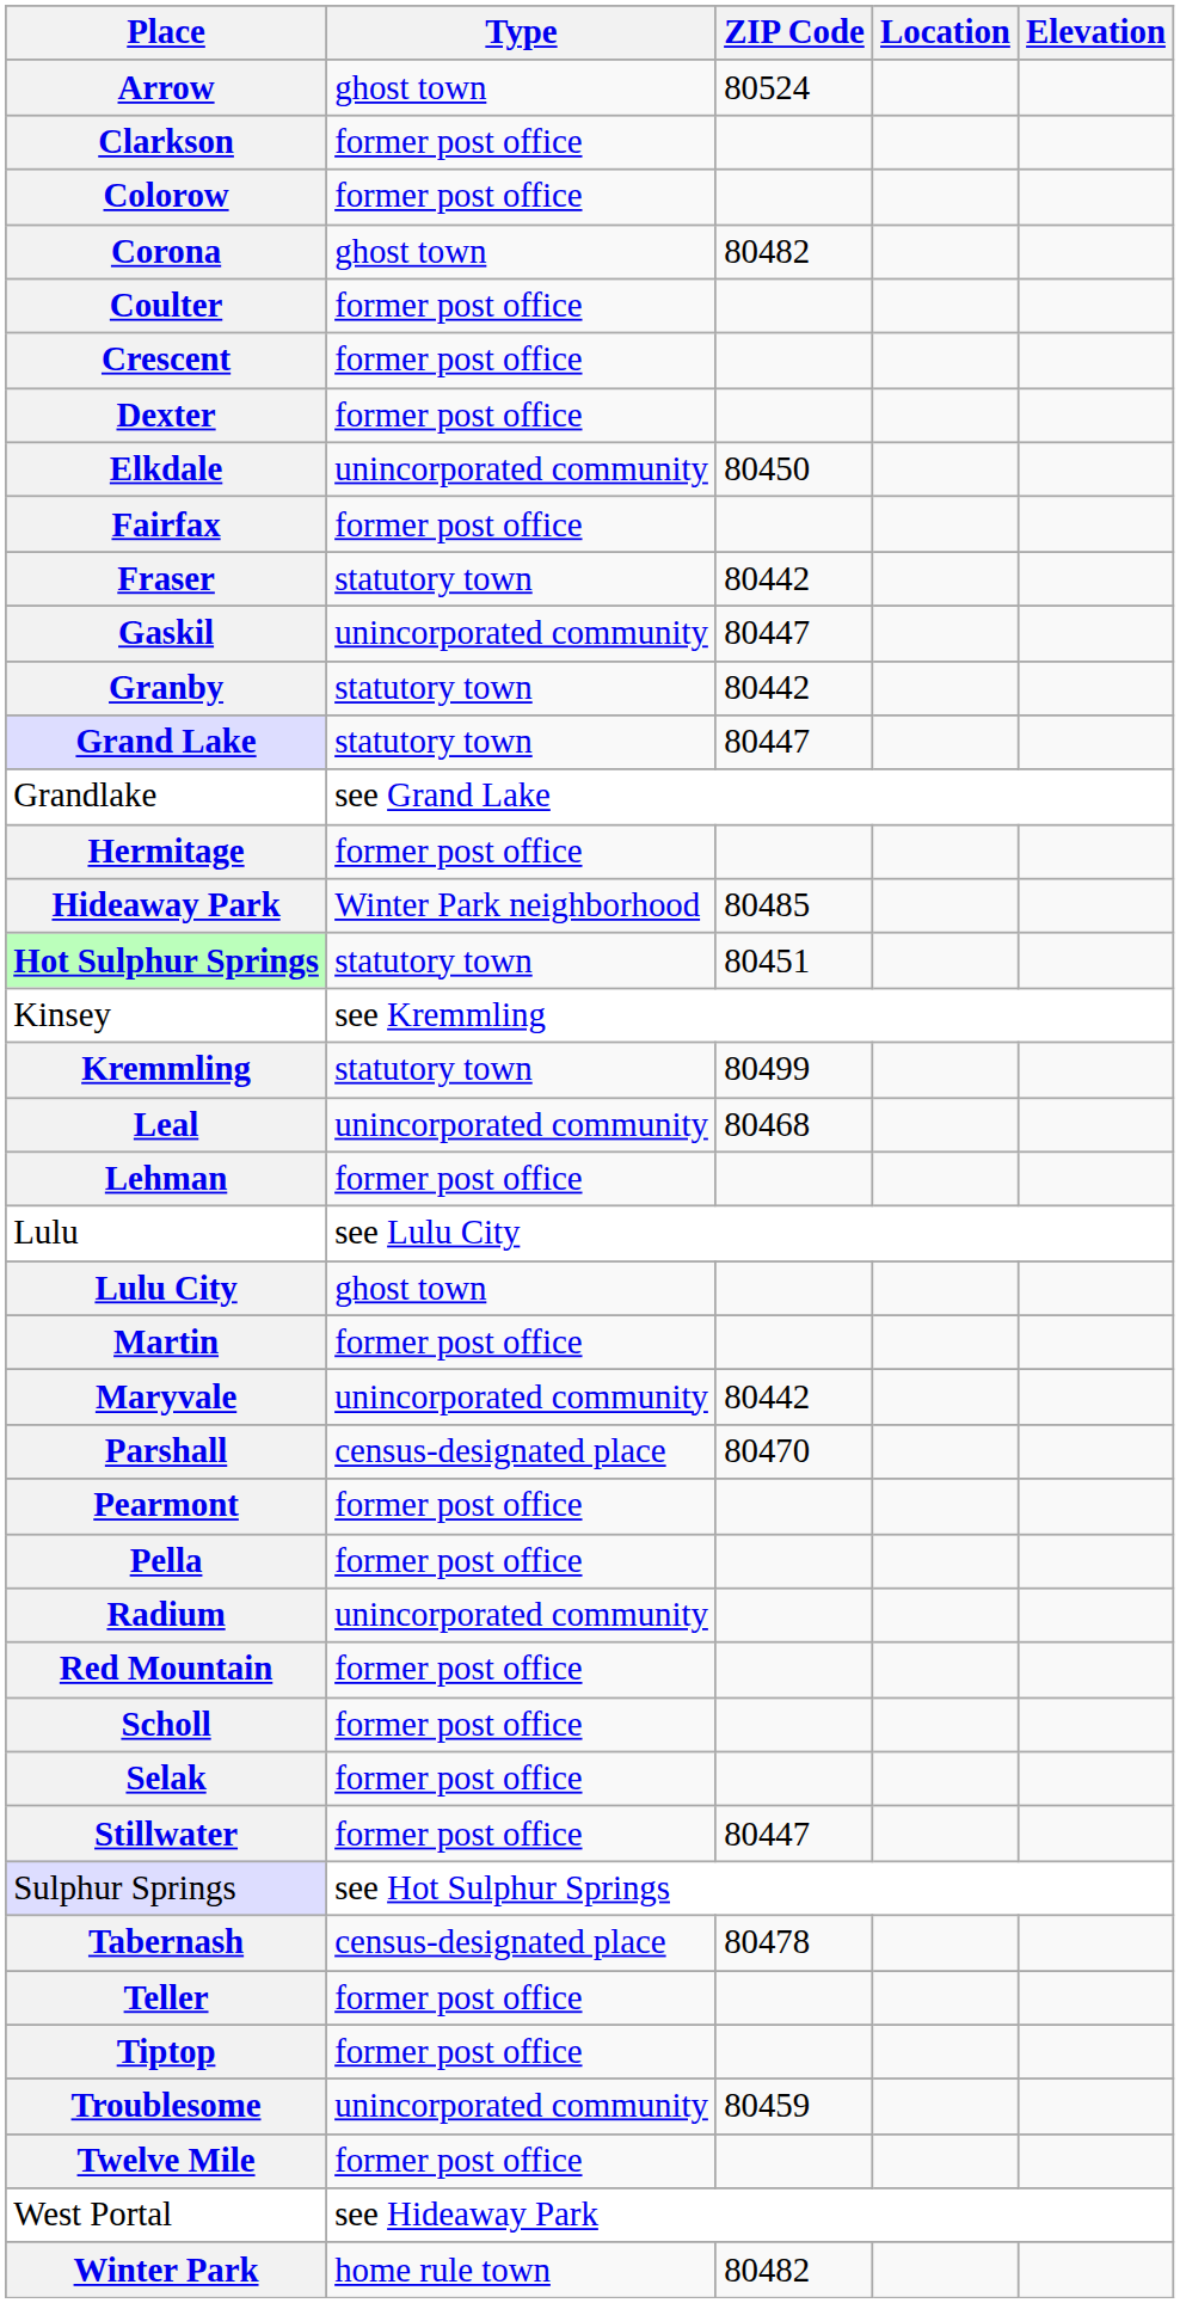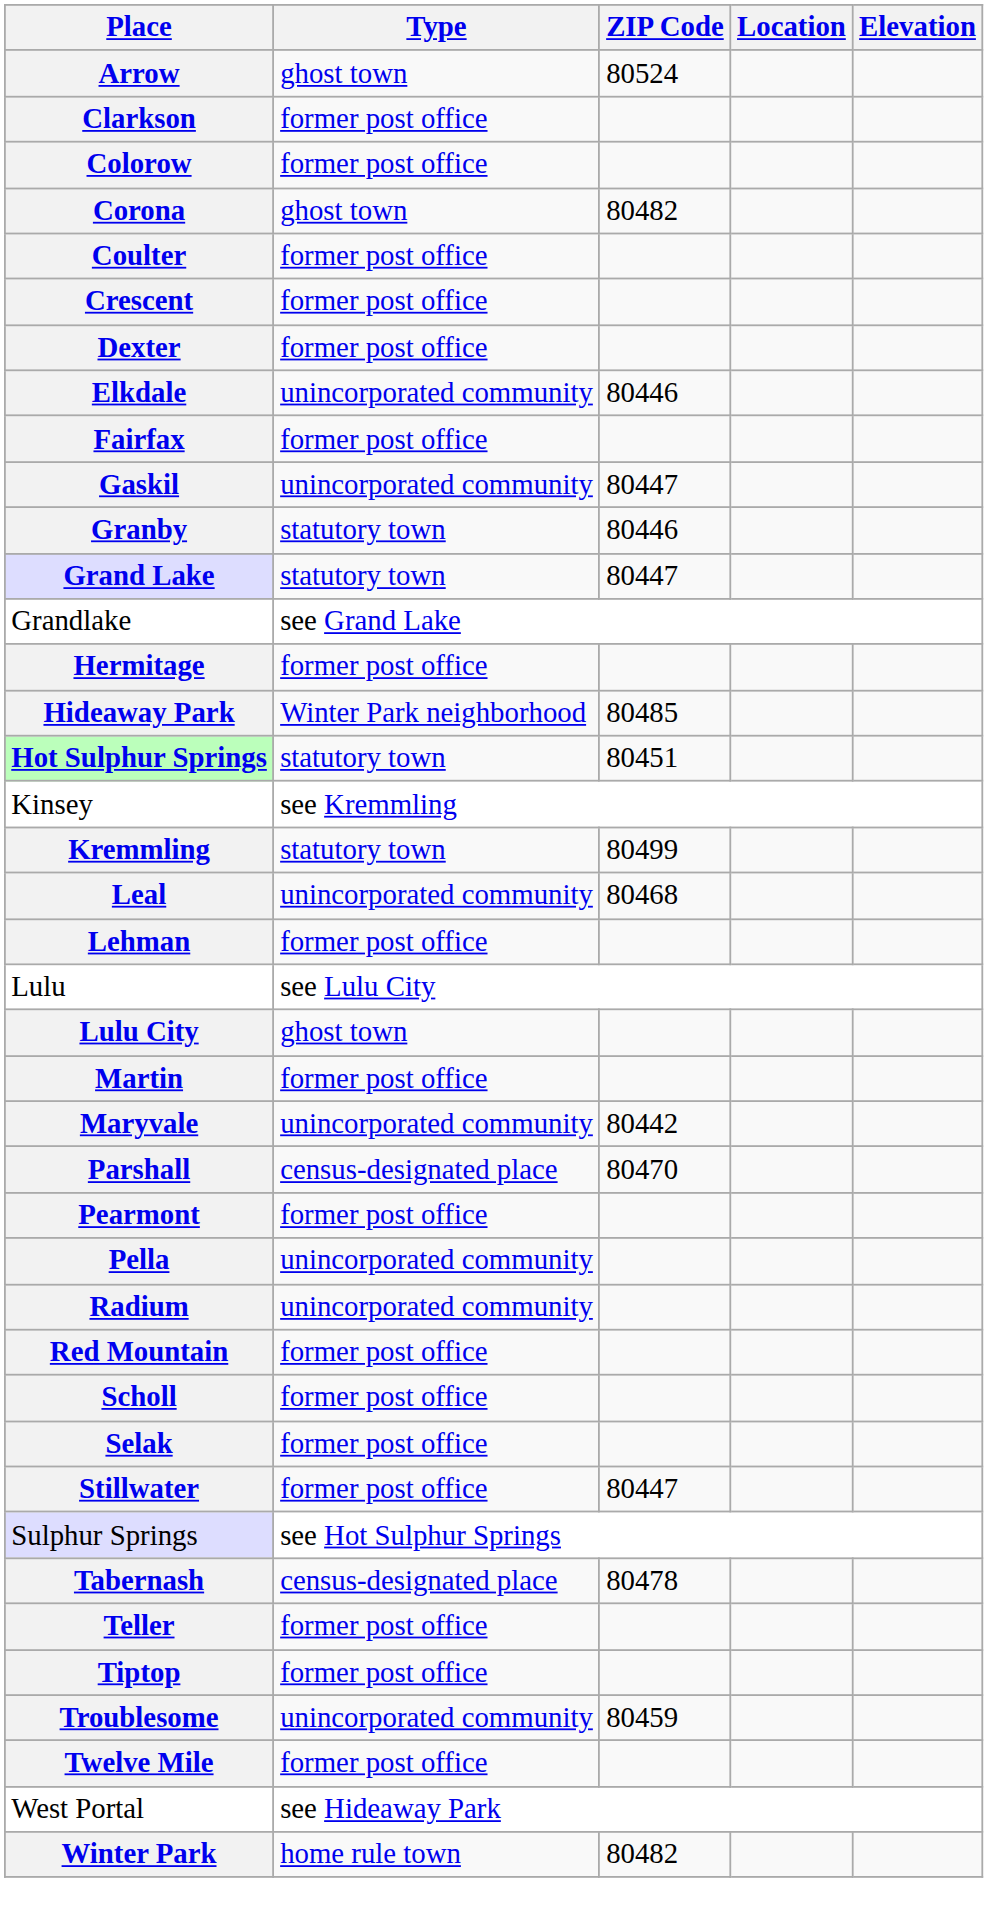Elkdale | ZIP Code: 80450 -> 80446
- row: Fraser | statutory town | 80442
Granby | ZIP Code: 80442 -> 80446
Pella | Type: former post office -> unincorporated community
